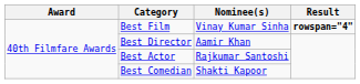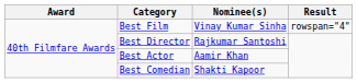Best Film | Result: bold -> normal
Best Director | Nominee(s): Aamir Khan -> Rajkumar Santoshi
Best Actor | Nominee(s): Rajkumar Santoshi -> Aamir Khan
